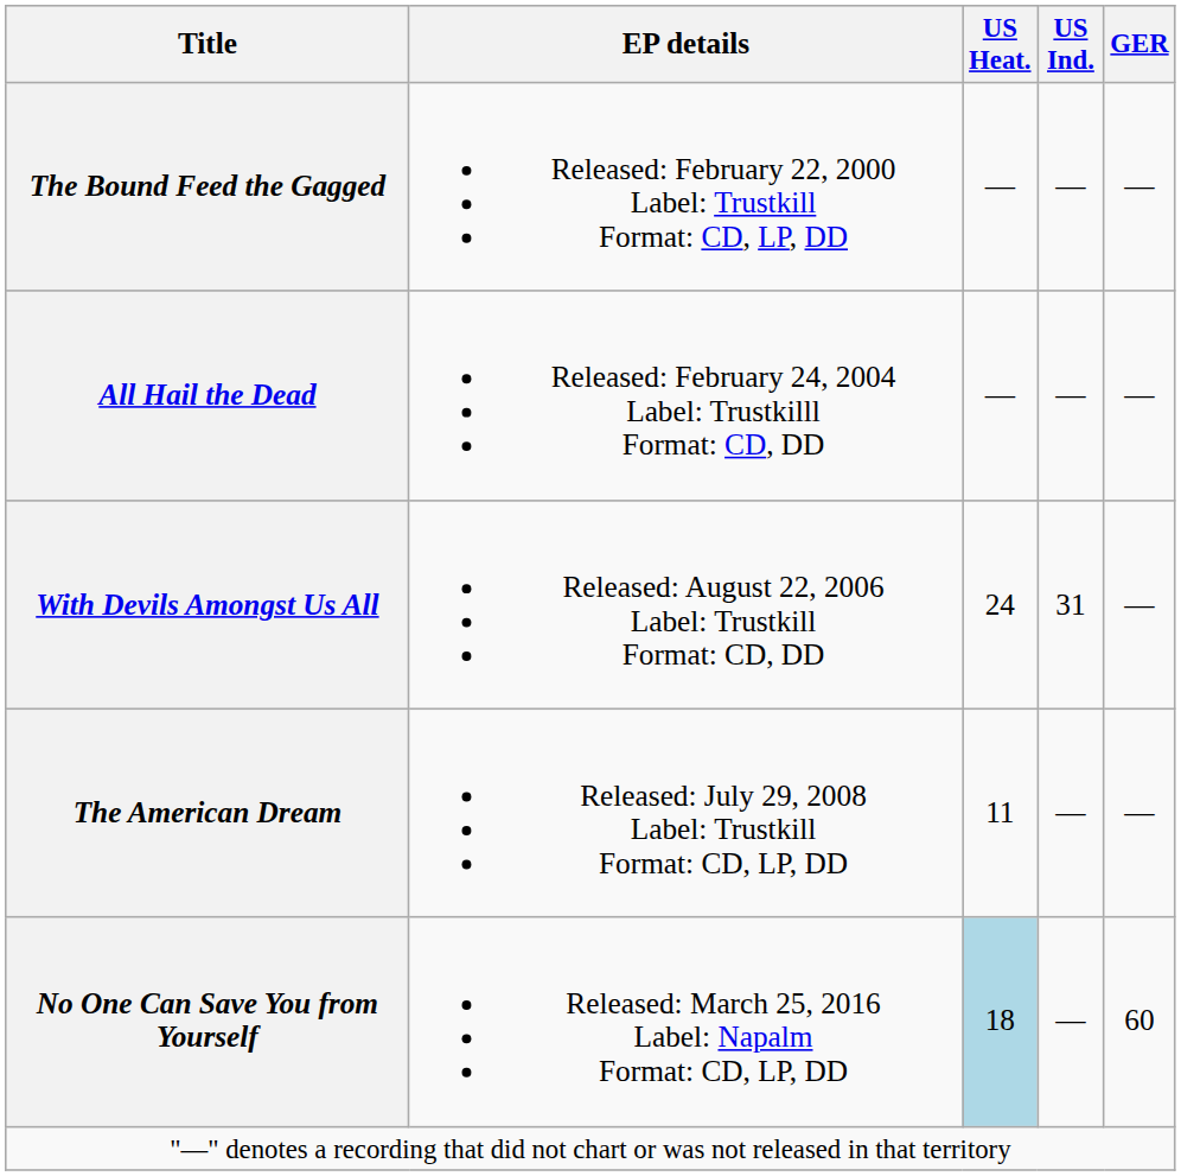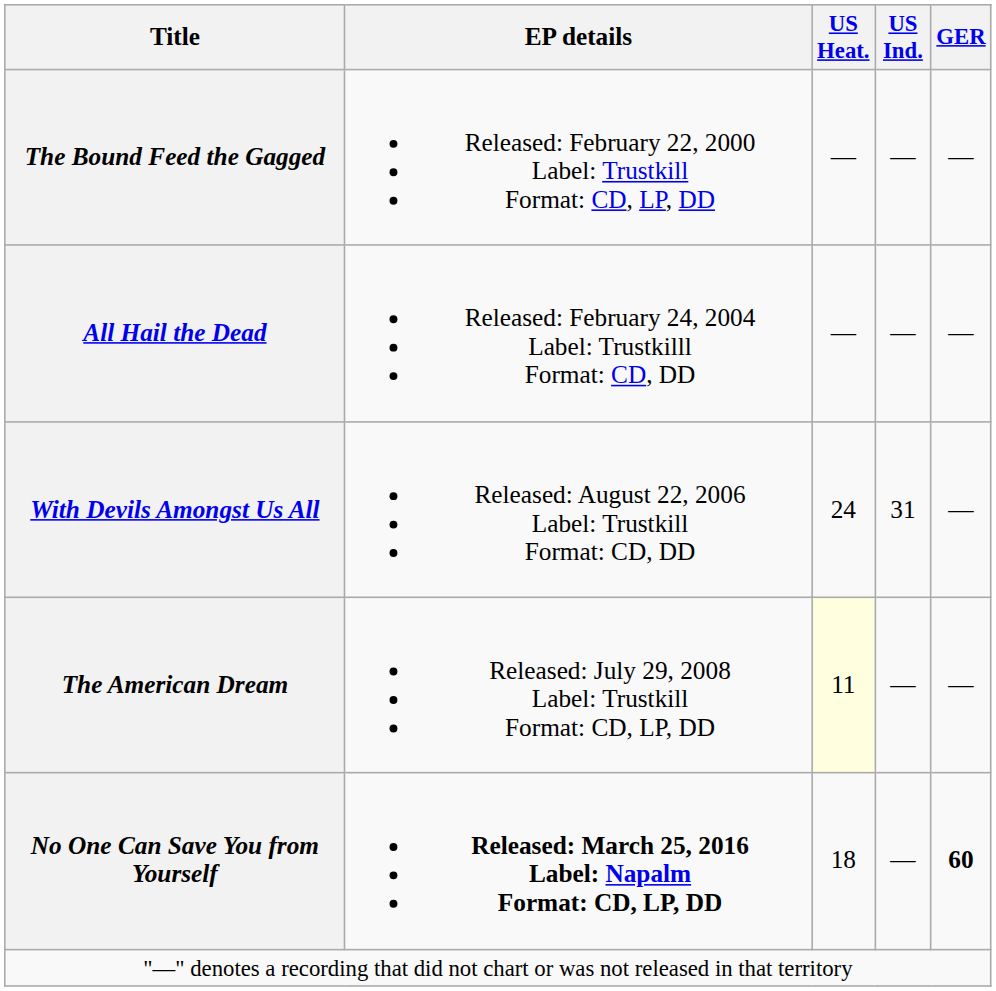The American Dream | US Heat.: no background -> lightyellow background
No One Can Save You from Yourself | EP details: normal -> bold
No One Can Save You from Yourself | US Heat.: lightblue background -> no background
No One Can Save You from Yourself | GER: normal -> bold
